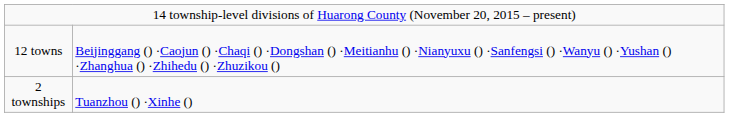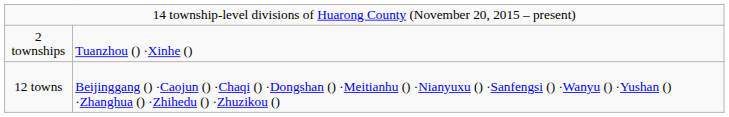rows swapped: 12 towns <-> 2 townships
